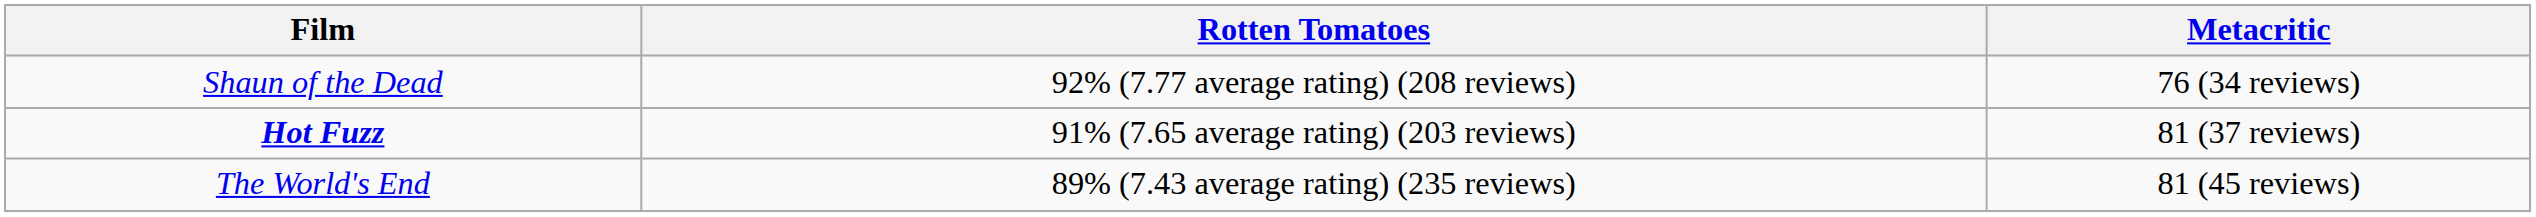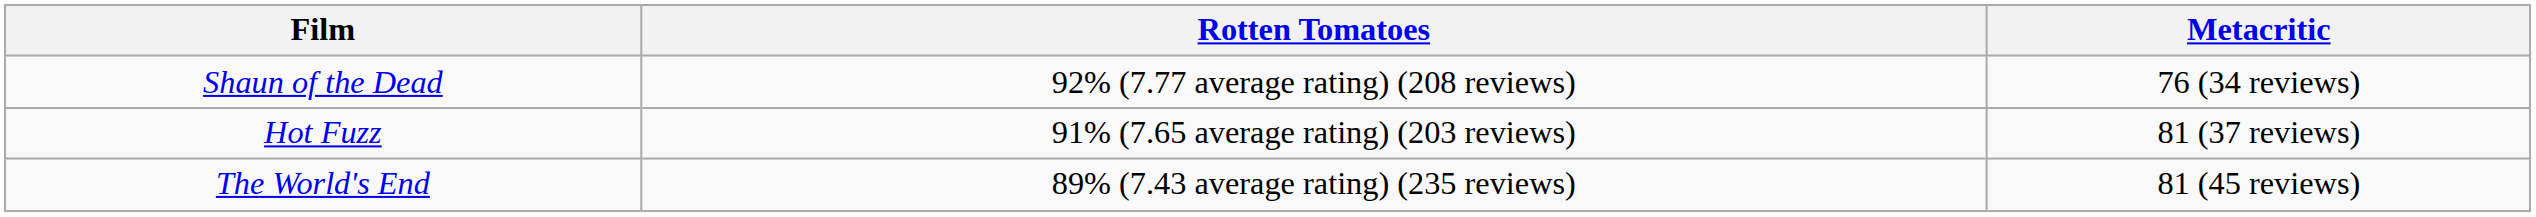row 3 | Film: bold -> normal
